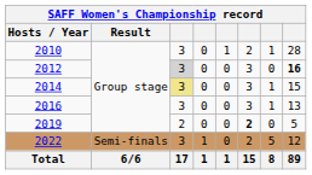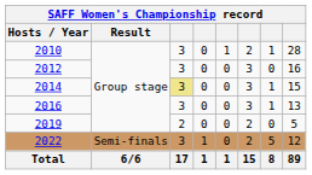2012 | column 3: lightgrey background -> no background
2012 | column 8: bold -> normal
2019 | column 6: bold -> normal
